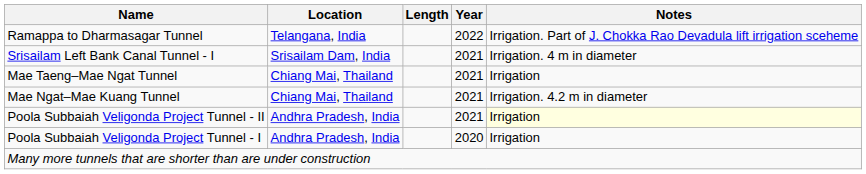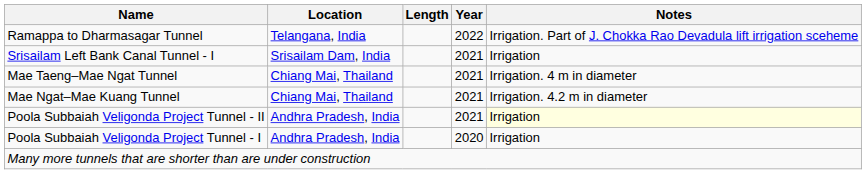Srisailam Left Bank Canal Tunnel - I | Notes: Irrigation. 4 m in diameter -> Irrigation
Mae Taeng–Mae Ngat Tunnel | Notes: Irrigation -> Irrigation. 4 m in diameter
